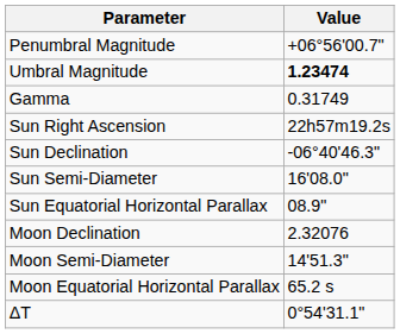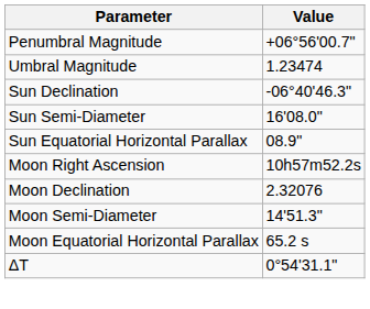Umbral Magnitude | Value: bold -> normal
- row: Gamma | 0.31749
- row: Sun Right Ascension | 22h57m19.2s
+ row: Moon Right Ascension | 10h57m52.2s
